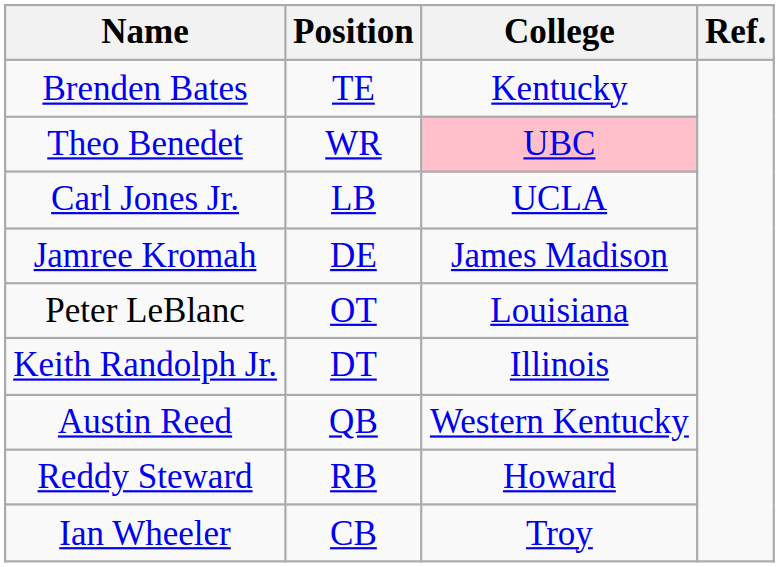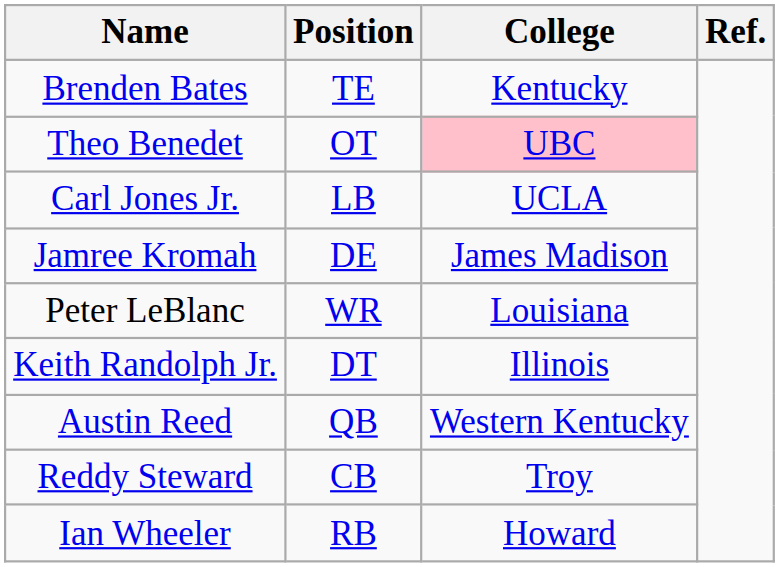Theo Benedet | Position: WR -> OT
Peter LeBlanc | Position: OT -> WR
Reddy Steward | Position: RB -> CB
Reddy Steward | College: Howard -> Troy
Ian Wheeler | Position: CB -> RB
Ian Wheeler | College: Troy -> Howard
